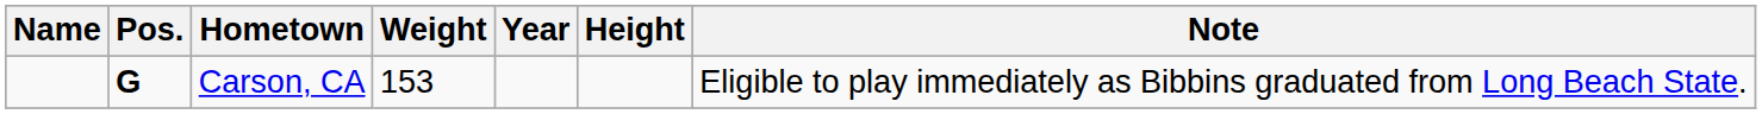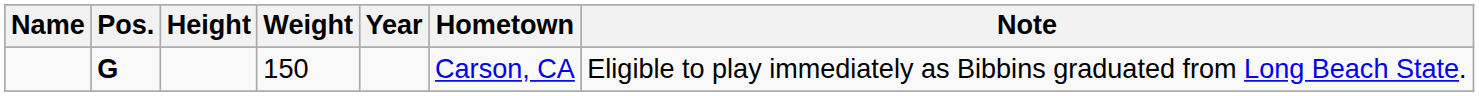columns swapped: Height <-> Hometown
row 2 | Weight: 153 -> 150
